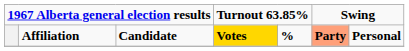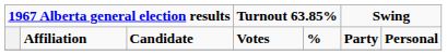Affiliation | column 4: gold background -> no background
Affiliation | column 6: lightsalmon background -> no background
